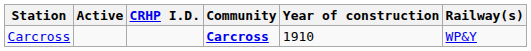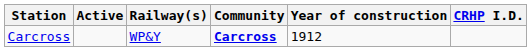columns swapped: Railway(s) <-> CRHP I.D.
row 2 | Year of construction: 1910 -> 1912
